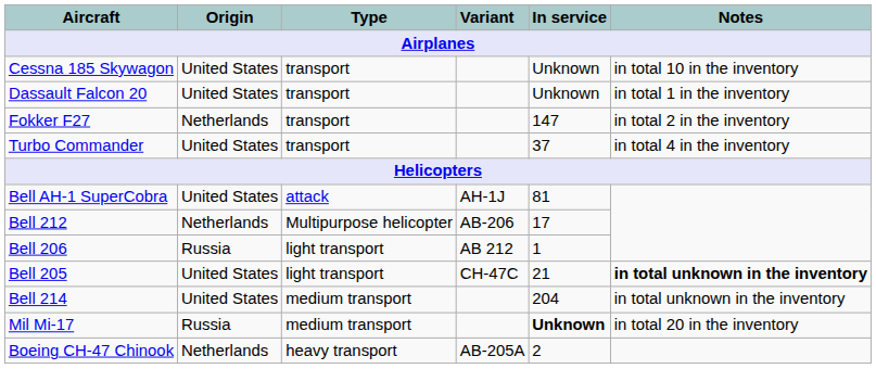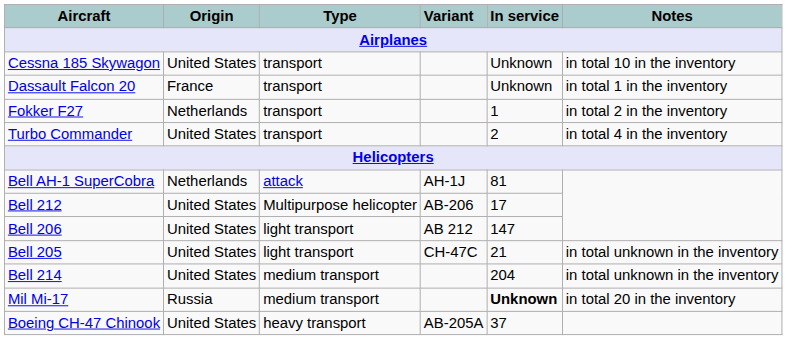Dassault Falcon 20 | Origin: United States -> France
Fokker F27 | In service: 147 -> 1
Turbo Commander | In service: 37 -> 2
Bell AH-1 SuperCobra | Origin: United States -> Netherlands
Bell 212 | Origin: Netherlands -> United States
Bell 206 | Origin: Russia -> United States
Bell 206 | In service: 1 -> 147
Bell 205 | Notes: bold -> normal
Boeing CH-47 Chinook | Origin: Netherlands -> United States
Boeing CH-47 Chinook | In service: 2 -> 37
